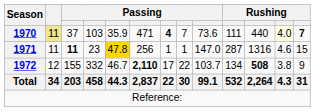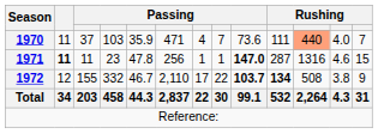1970 | column 2: khaki background -> no background
1970 | column 7: bold -> normal
1970 | column 11: no background -> lightsalmon background
1970 | column 12: lightyellow background -> no background
1970 | column 13: bold -> normal
1971 | column 2: normal -> bold
1971 | column 3: bold -> normal
1971 | column 5: gold background -> no background
1971 | column 9: normal -> bold
1972 | column 6: bold -> normal
1972 | column 9: normal -> bold
1972 | column 10: normal -> bold
1972 | column 11: bold -> normal
